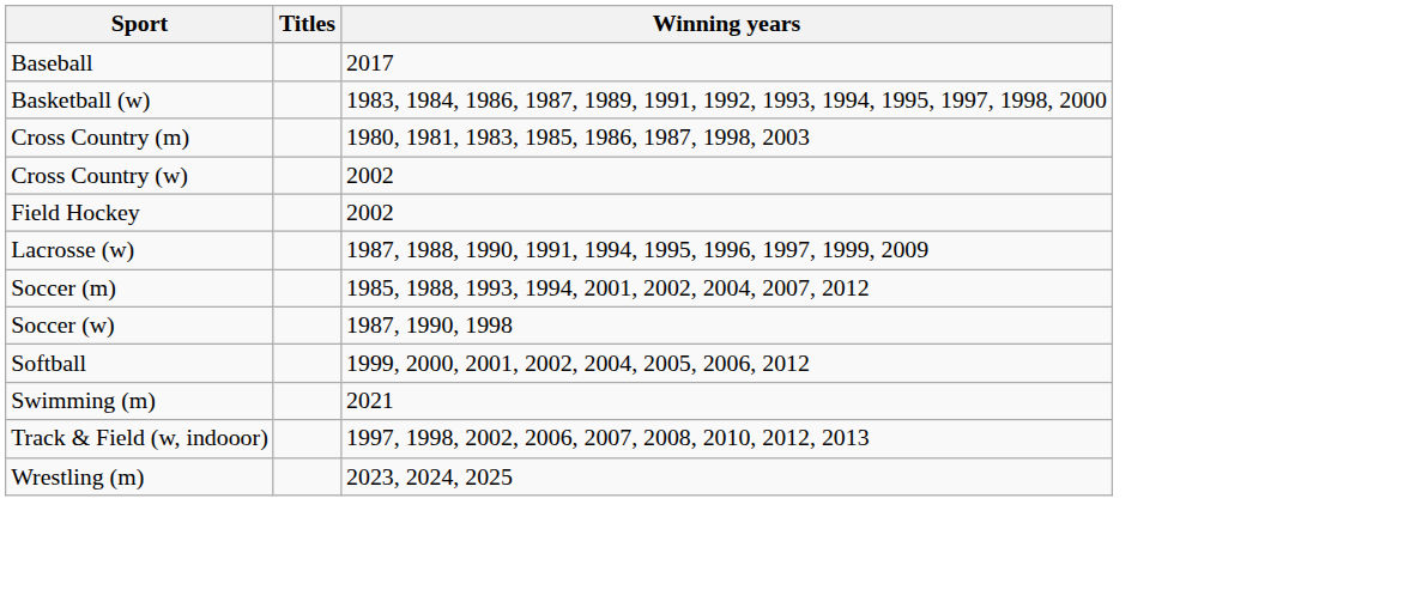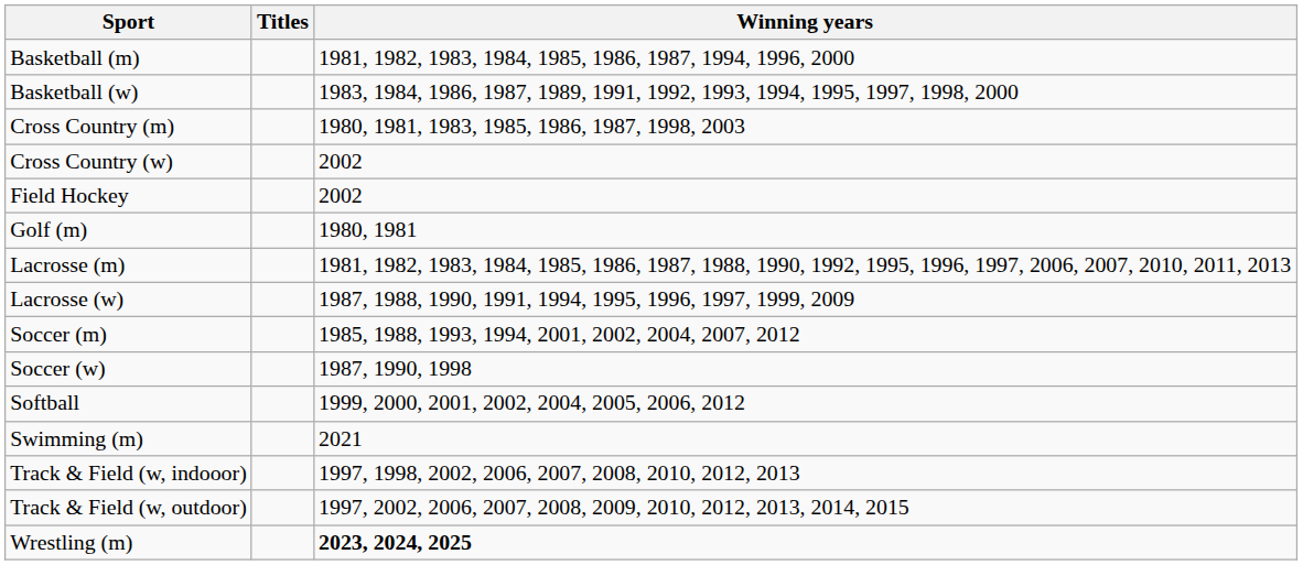- row: Baseball | 2017
+ row: Basketball (m) | 1981, 1982, 1983, 1984, 1985, 1986, 1987, 1994, 1996, 2000
+ row: Golf (m) | 1980, 1981
+ row: Lacrosse (m) | 1981, 1982, 1983, 1984, 1985, 1986, 1987, 1988, 1990, 1992, 1995, 1996, 1997, 2006, 2007, 2010, 2011, 2013
+ row: Track & Field (w, outdoor) | 1997, 2002, 2006, 2007, 2008, 2009, 2010, 2012, 2013, 2014, 2015
Wrestling (m) | Winning years: normal -> bold
